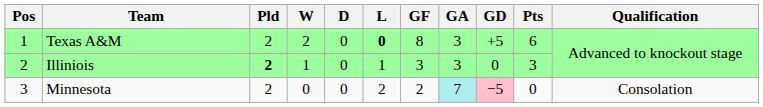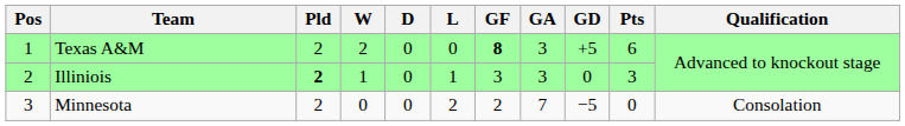Texas A&M | L: bold -> normal
Texas A&M | GF: normal -> bold
Minnesota | GA: paleturquoise background -> no background
Minnesota | GD: pink background -> no background
